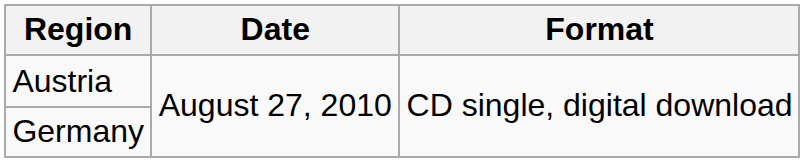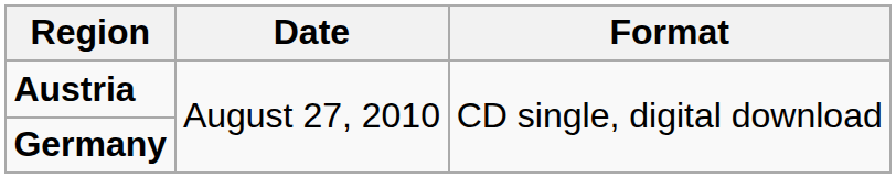Austria | Region: normal -> bold
Germany | Region: normal -> bold
